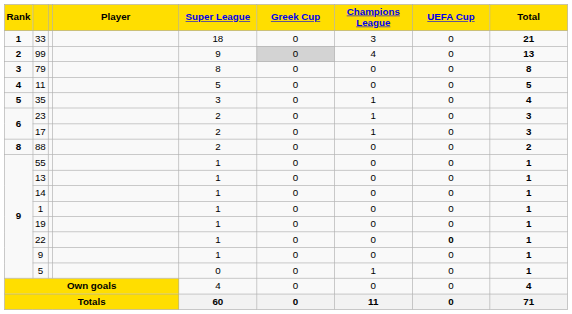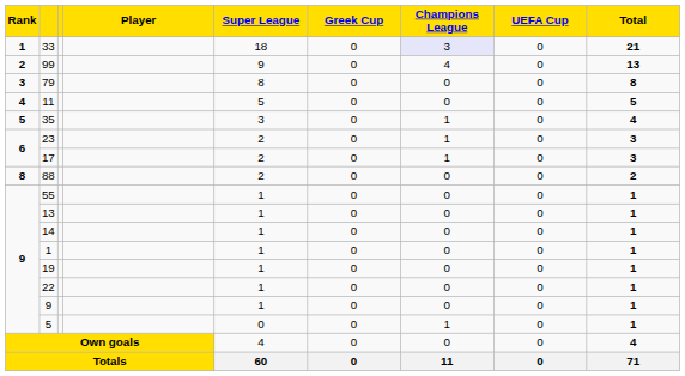33 | Champions League: no background -> lavender background
99 | Greek Cup: lightgrey background -> no background
22 | UEFA Cup: bold -> normal
